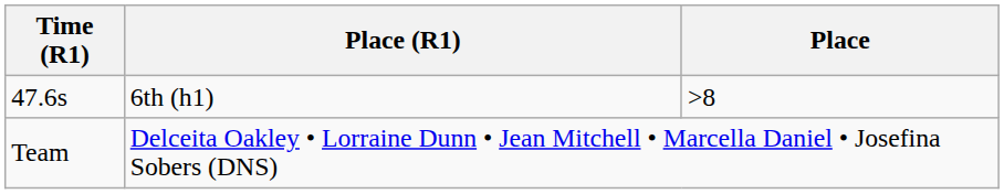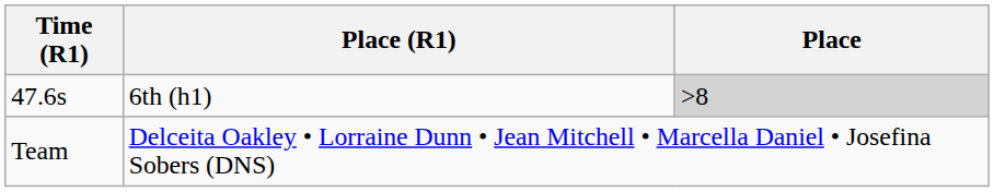47.6s | Place: no background -> lightgrey background
